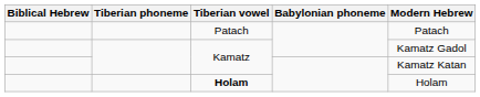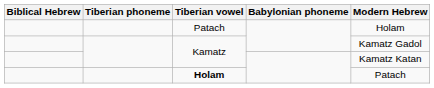row 2 | Modern Hebrew: Patach -> Holam
row 5 | Modern Hebrew: Holam -> Patach
